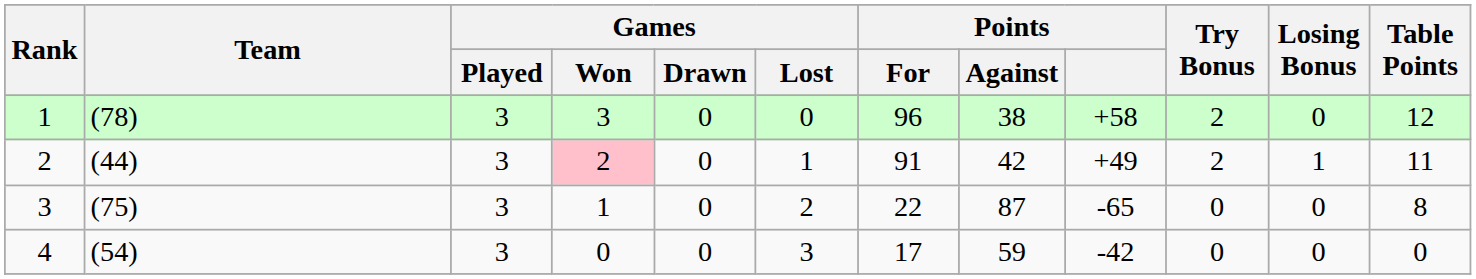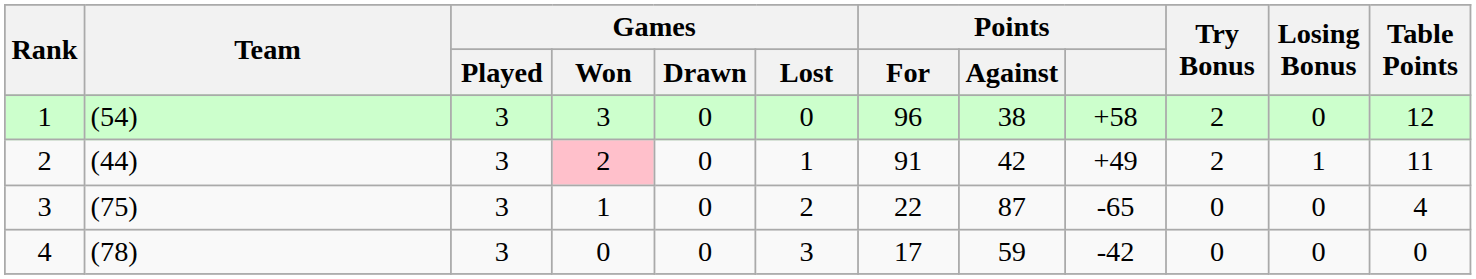row 3 | Team: (78) -> (54)
row 5 | Table Points: 8 -> 4
row 6 | Team: (54) -> (78)
